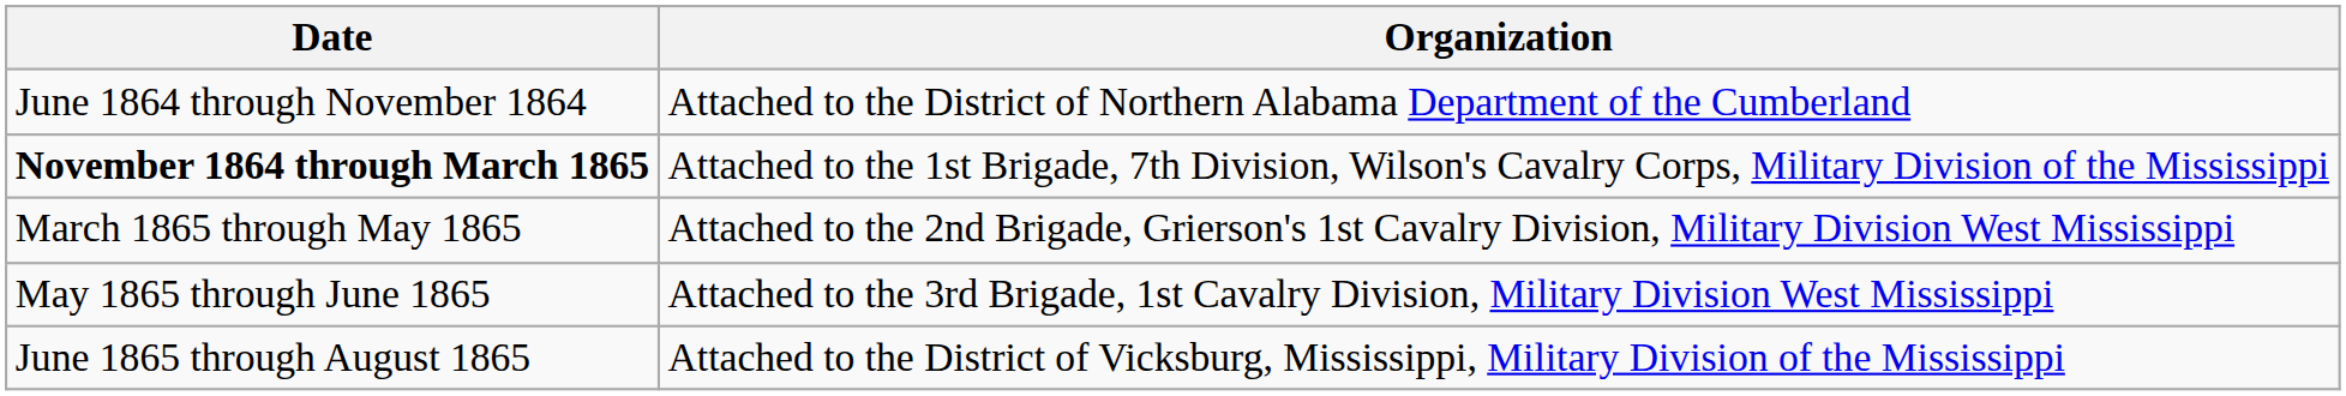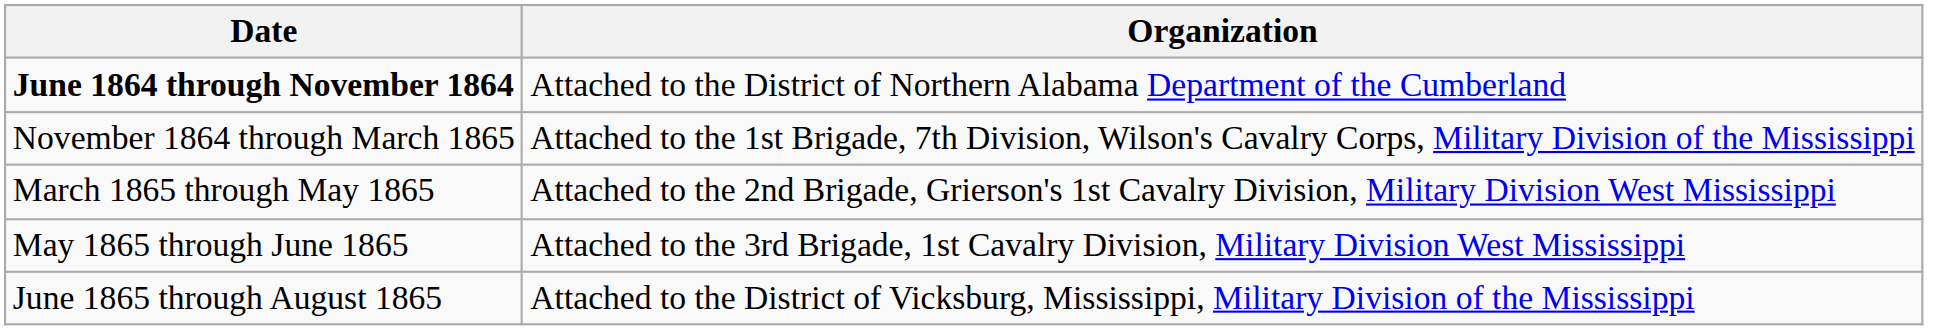June 1864 through November 1864 | Date: normal -> bold
November 1864 through March 1865 | Date: bold -> normal
